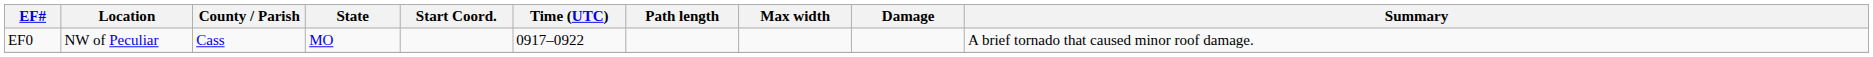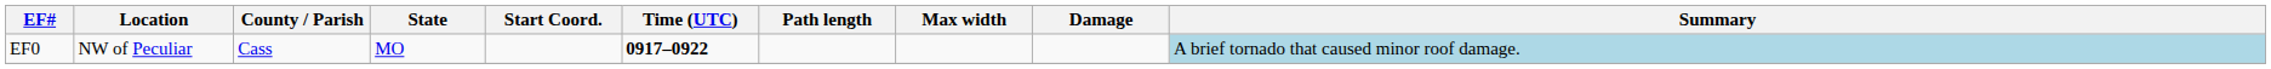EF0 | Time (UTC): normal -> bold
EF0 | Summary: no background -> lightblue background
